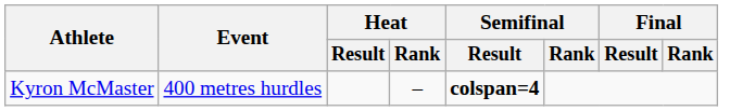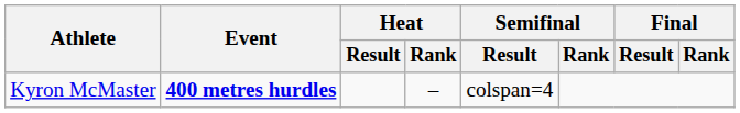Kyron McMaster | Event: normal -> bold
Kyron McMaster | Semifinal / Result: bold -> normal
